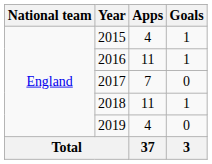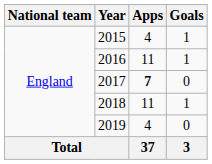2017 | Apps: normal -> bold
